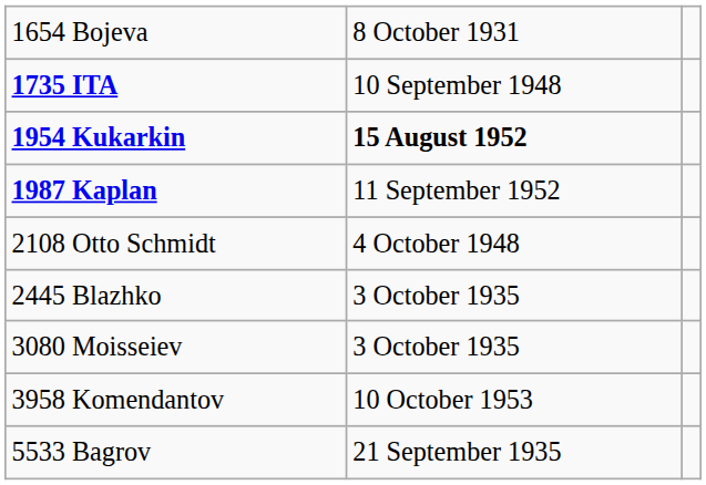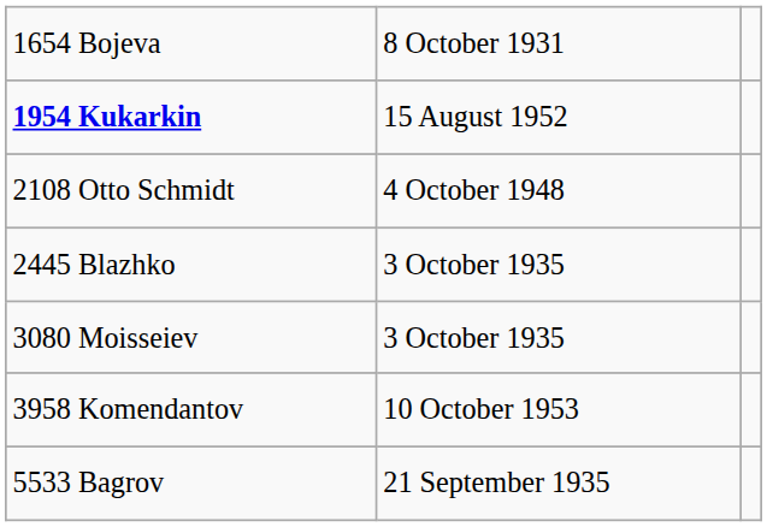- row: 1735 ITA | 10 September 1948
1954 Kukarkin | column 2: bold -> normal
- row: 1987 Kaplan | 11 September 1952
